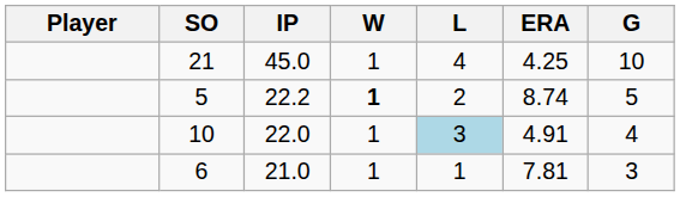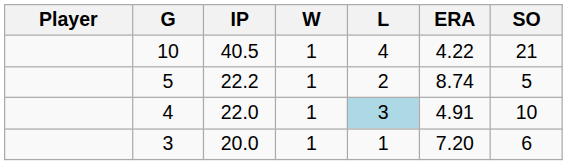columns swapped: G <-> SO
row 2 | IP: 45.0 -> 40.5
row 2 | ERA: 4.25 -> 4.22
row 3 | W: bold -> normal
row 5 | IP: 21.0 -> 20.0
row 5 | ERA: 7.81 -> 7.20
